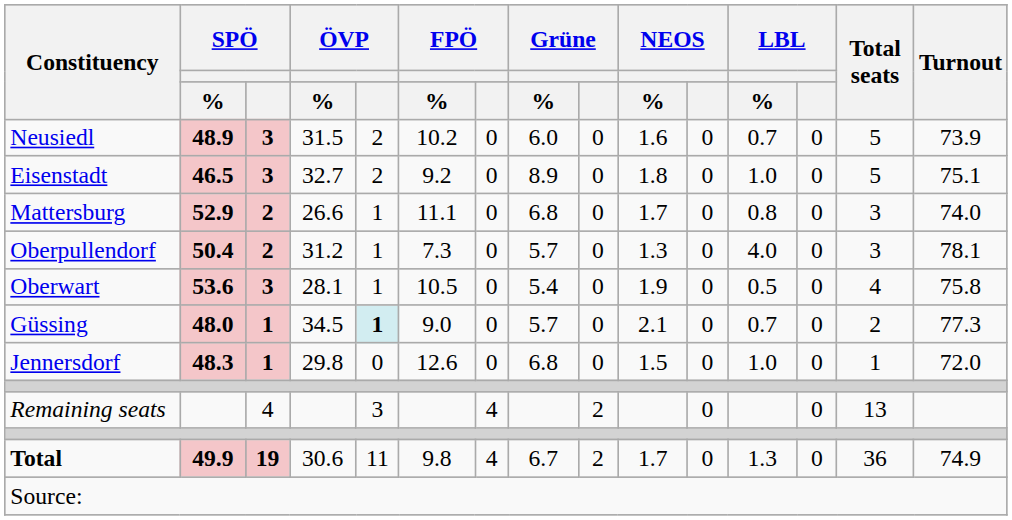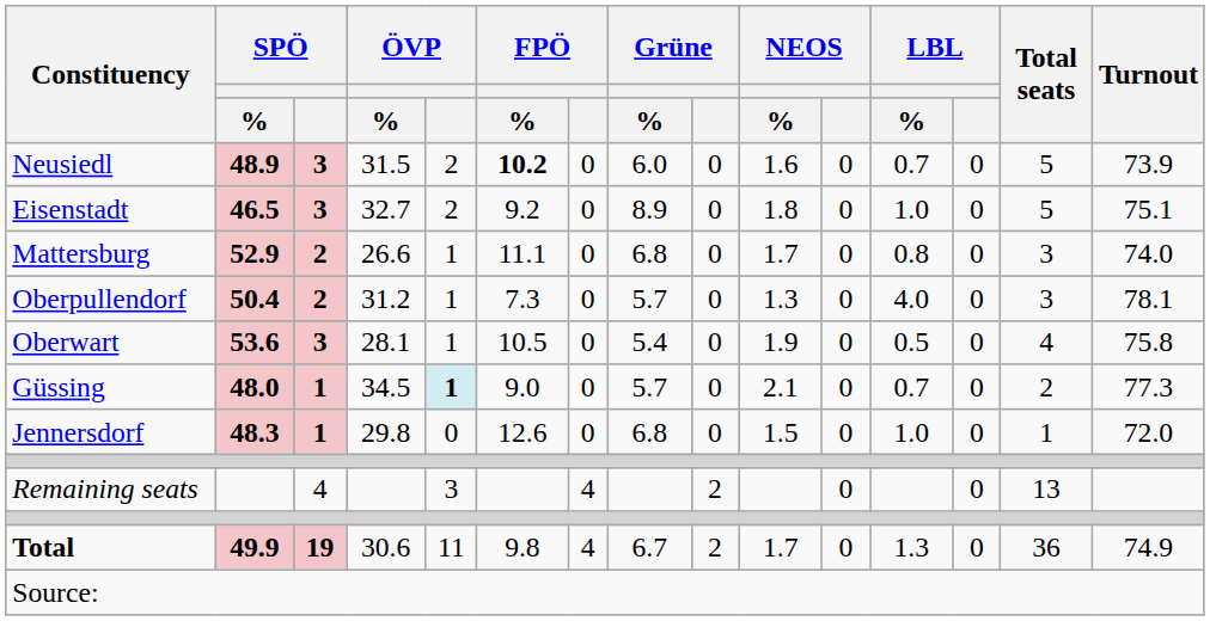Neusiedl | FPÖ / %: normal -> bold
